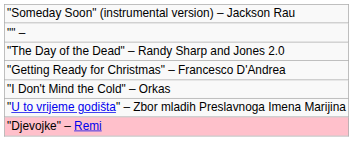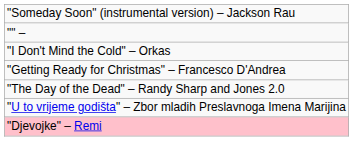row 3 | column 1: "The Day of the Dead" – Randy Sharp and Jones 2.0 -> "I Don't Mind the Cold" – Orkas
row 5 | column 1: "I Don't Mind the Cold" – Orkas -> "The Day of the Dead" – Randy Sharp and Jones 2.0
